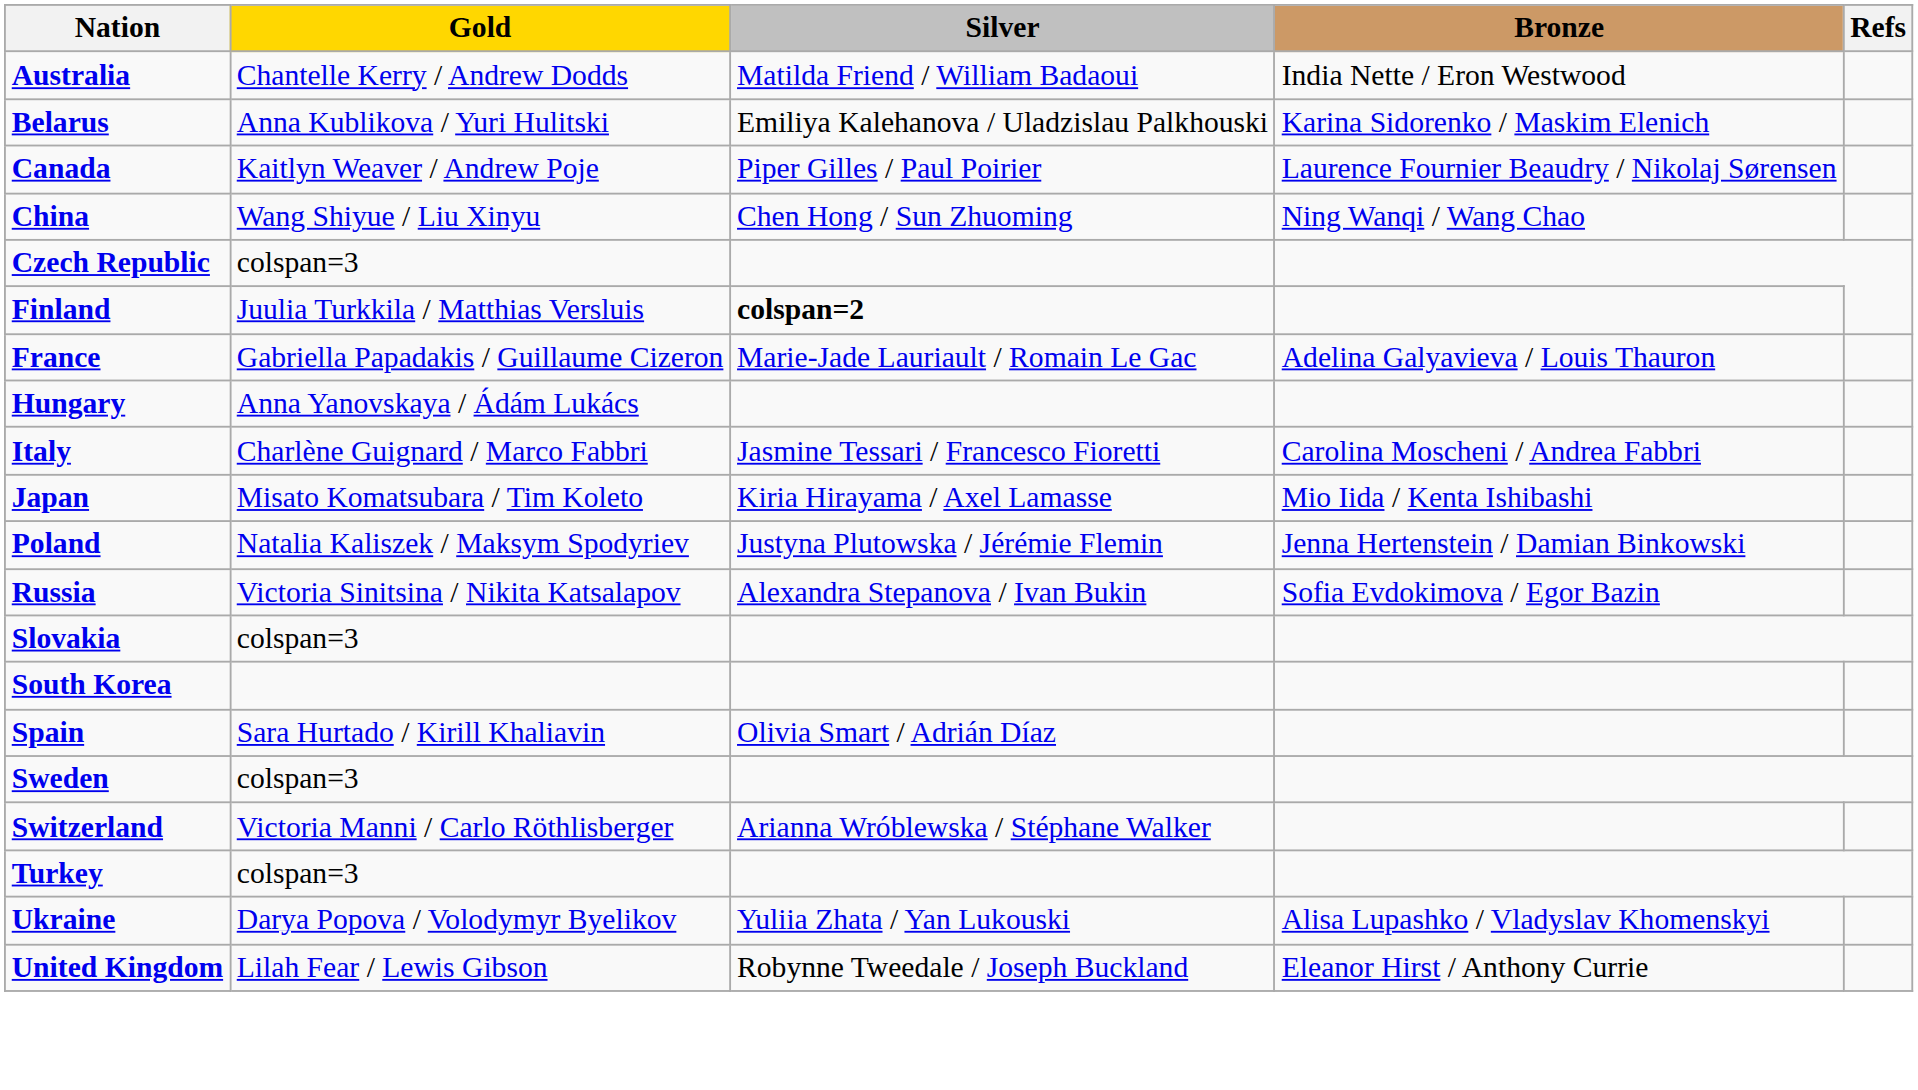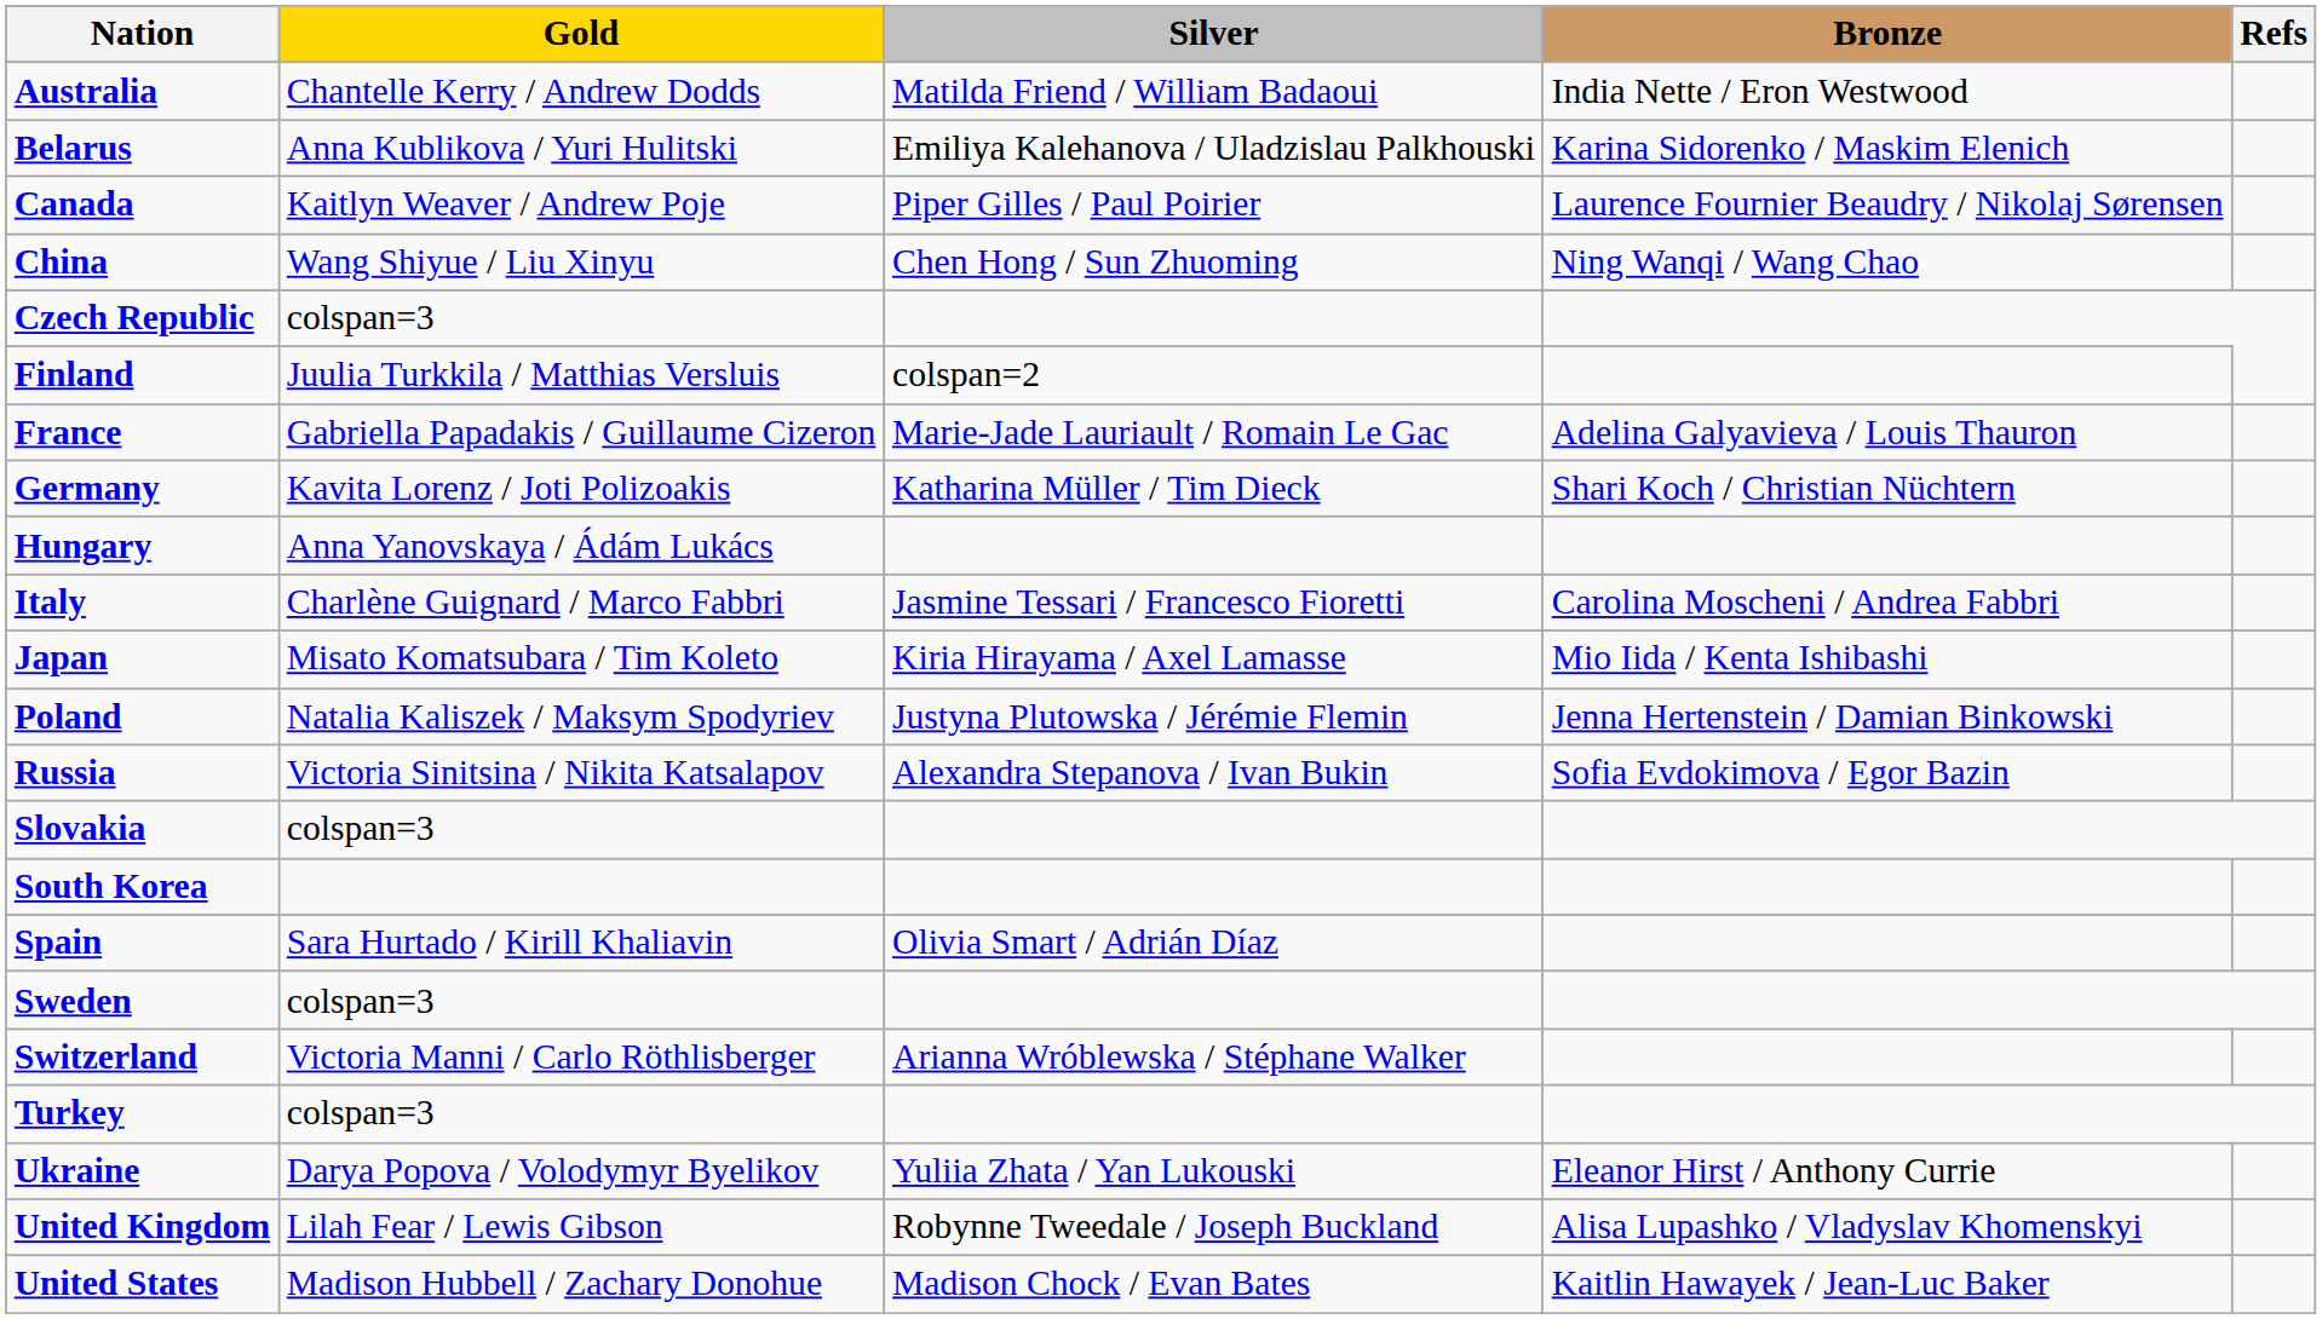Finland | Silver: bold -> normal
+ row: Germany | Kavita Lorenz / Joti Polizoakis | Katharina Müller / Tim Dieck | Shari Koch / Christian Nüchtern
Ukraine | Bronze: Alisa Lupashko / Vladyslav Khomenskyi -> Eleanor Hirst / Anthony Currie
United Kingdom | Bronze: Eleanor Hirst / Anthony Currie -> Alisa Lupashko / Vladyslav Khomenskyi
+ row: United States | Madison Hubbell / Zachary Donohue | Madison Chock / Evan Bates | Kaitlin Hawayek / Jean-Luc Baker
